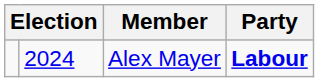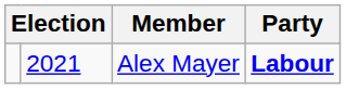Alex Mayer | column 2: 2024 -> 2021
